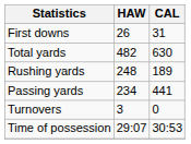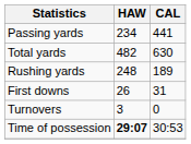rows swapped: First downs <-> Passing yards
Time of possession | HAW: normal -> bold
